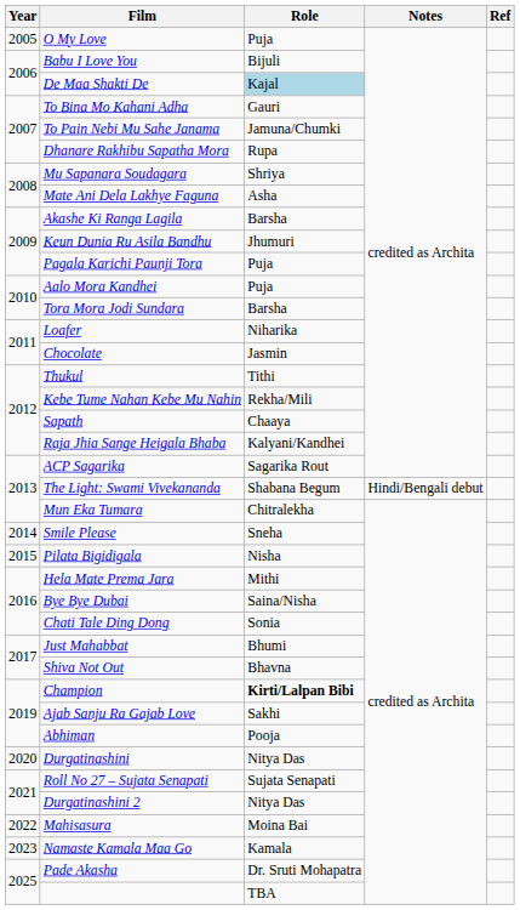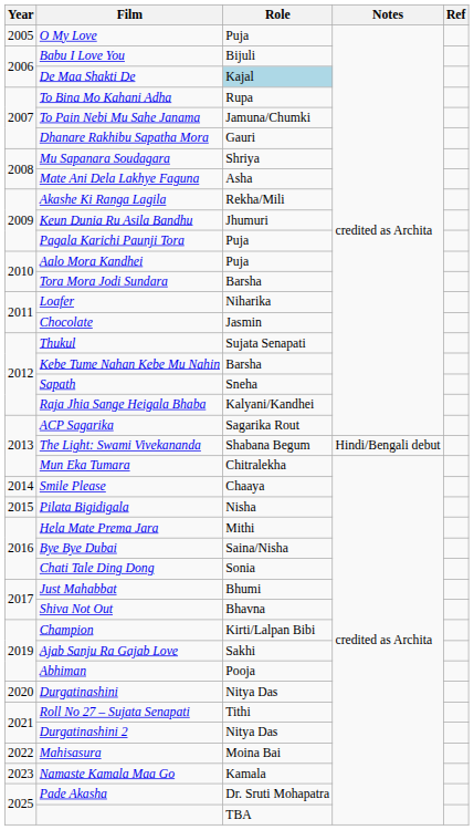To Bina Mo Kahani Adha | Role: Gauri -> Rupa
Dhanare Rakhibu Sapatha Mora | Role: Rupa -> Gauri
Akashe Ki Ranga Lagila | Role: Barsha -> Rekha/Mili
Thukul | Role: Tithi -> Sujata Senapati
Kebe Tume Nahan Kebe Mu Nahin | Role: Rekha/Mili -> Barsha
Sapath | Role: Chaaya -> Sneha
Smile Please | Role: Sneha -> Chaaya
Champion | Role: bold -> normal
Roll No 27 – Sujata Senapati | Role: Sujata Senapati -> Tithi
